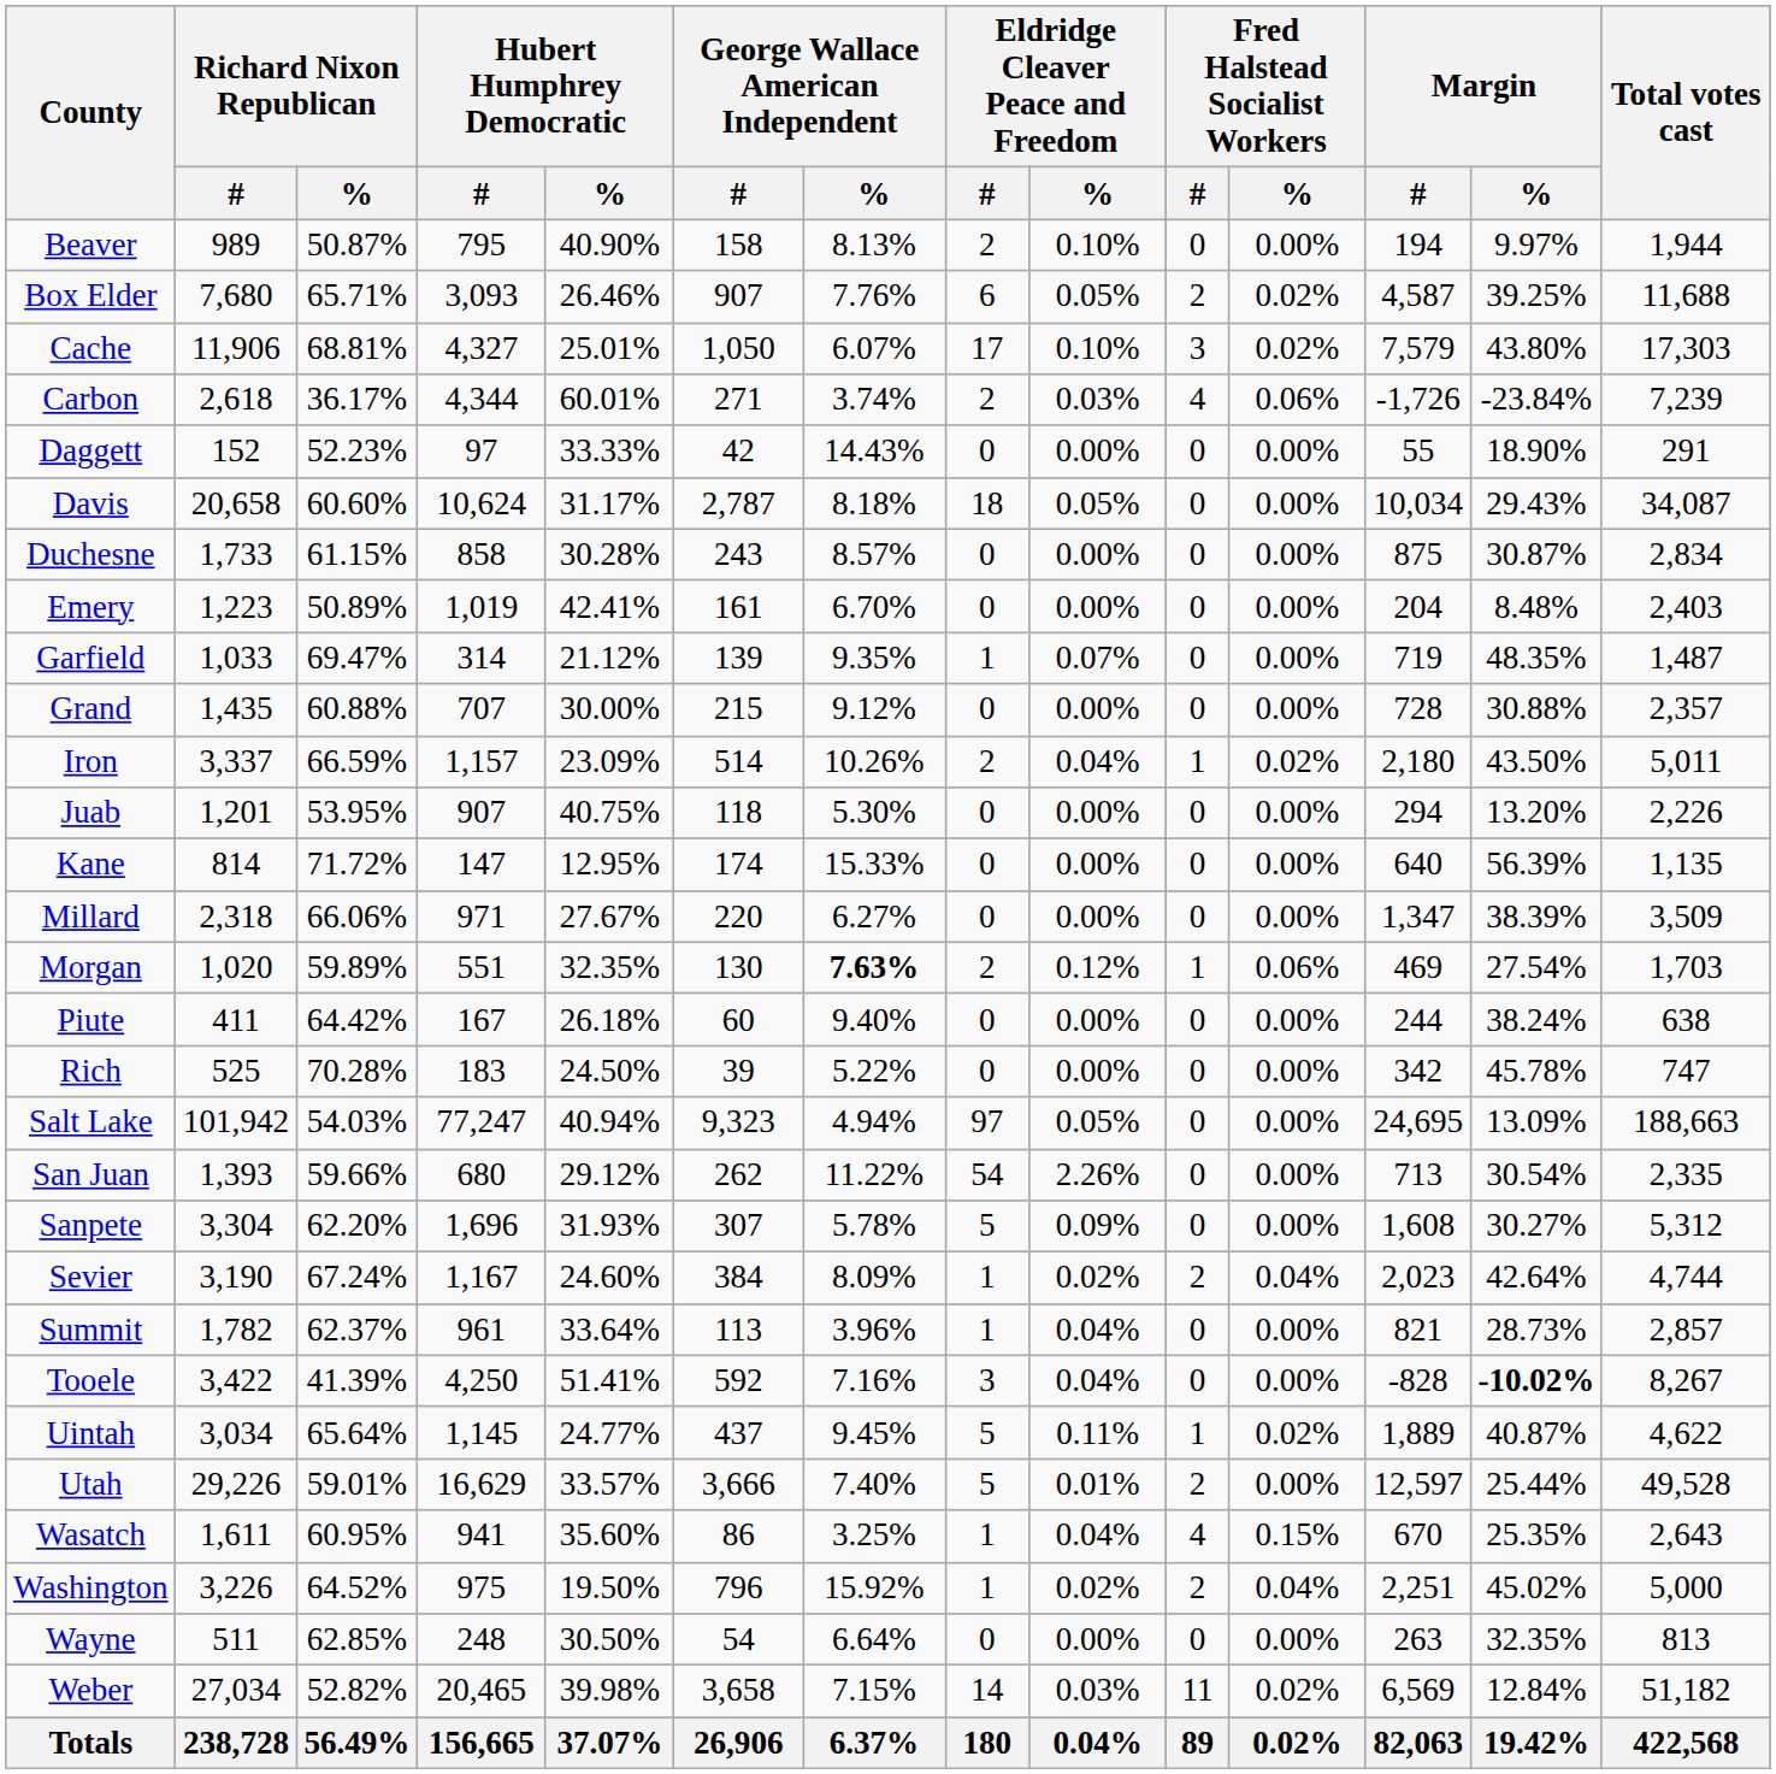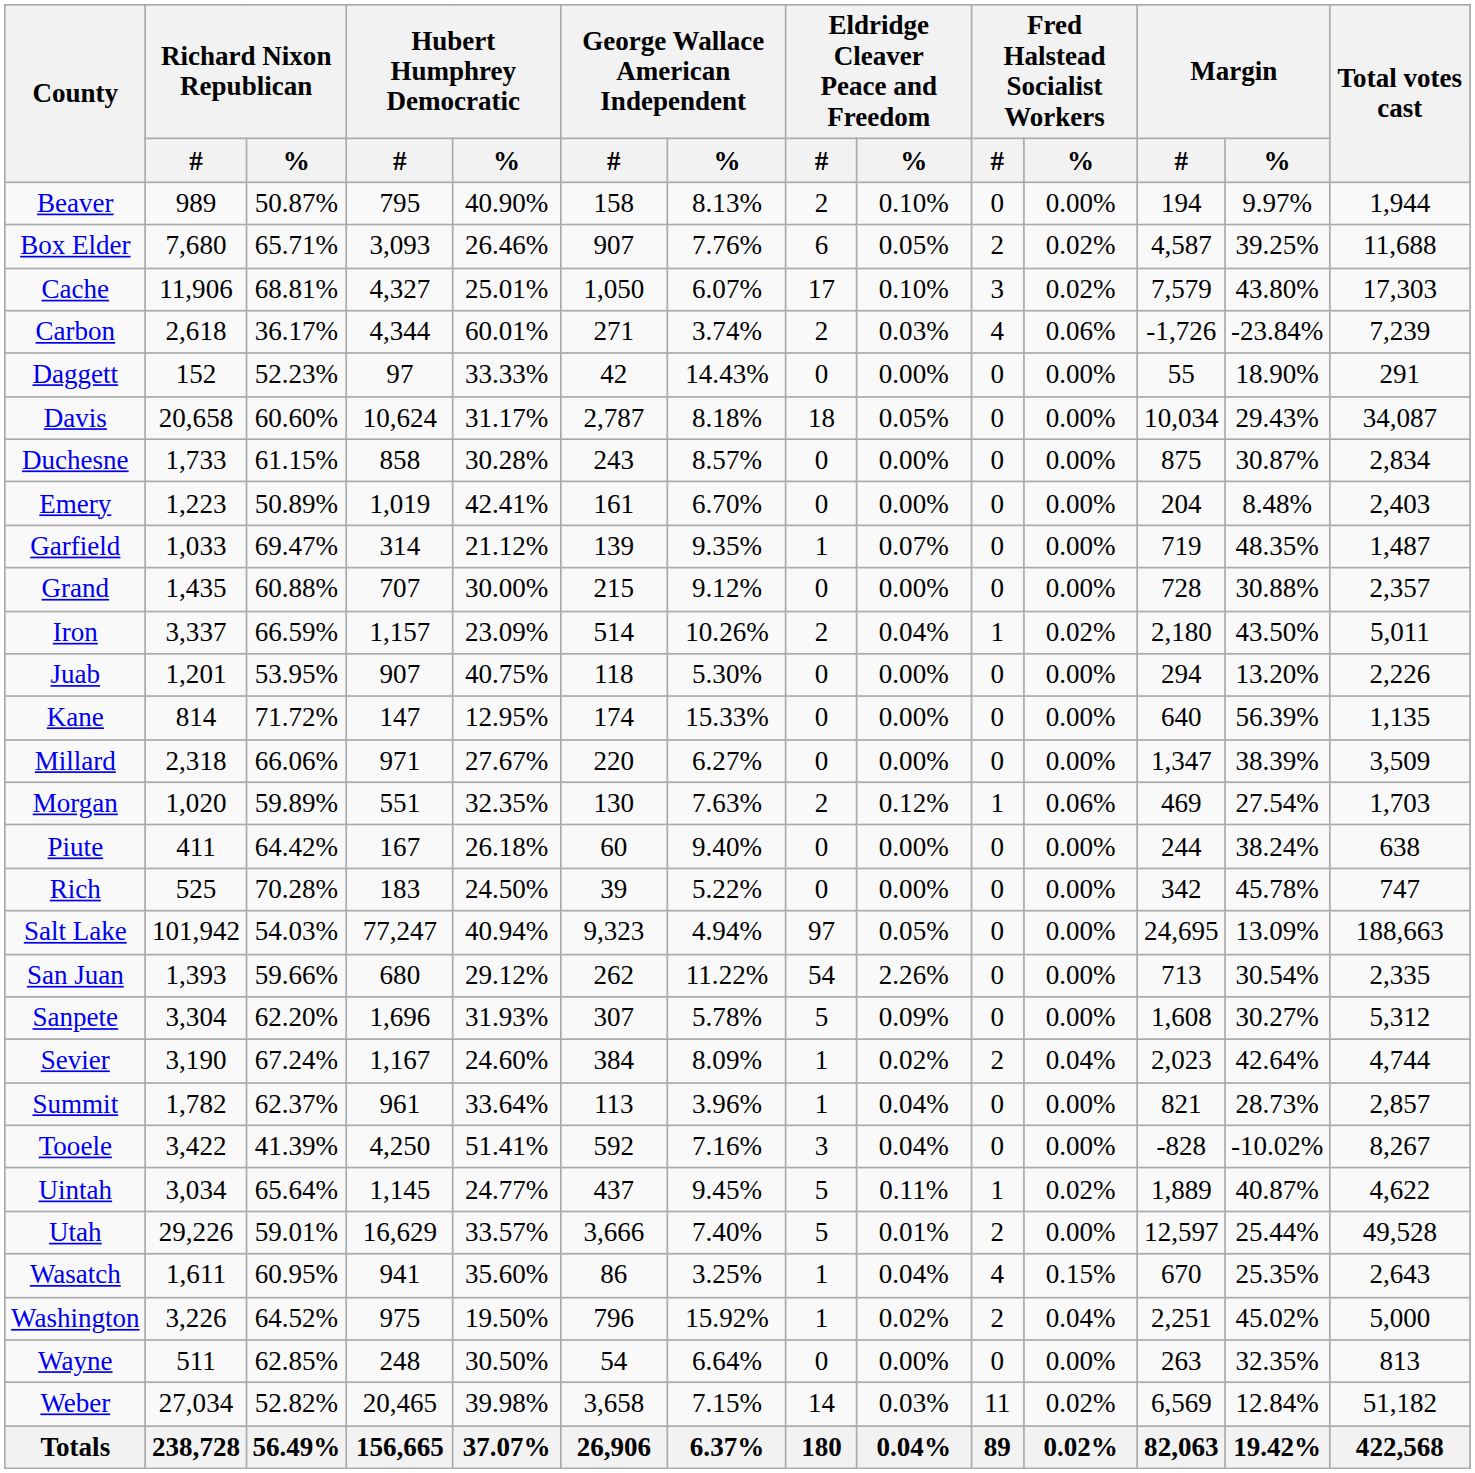Morgan | George Wallace American Independent / %: bold -> normal
Tooele | Margin / %: bold -> normal
